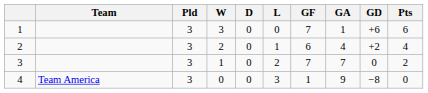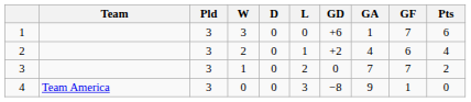columns swapped: GF <-> GD
